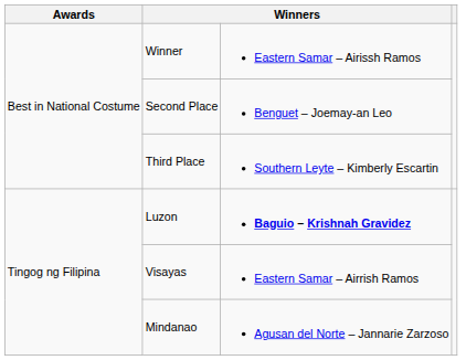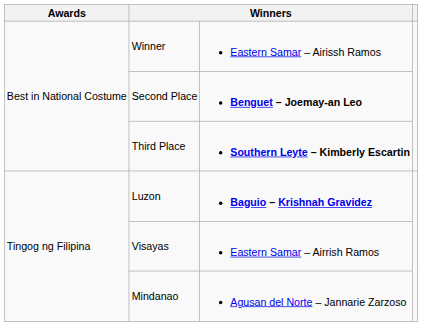Second Place | column 3: normal -> bold
Third Place | column 3: normal -> bold
